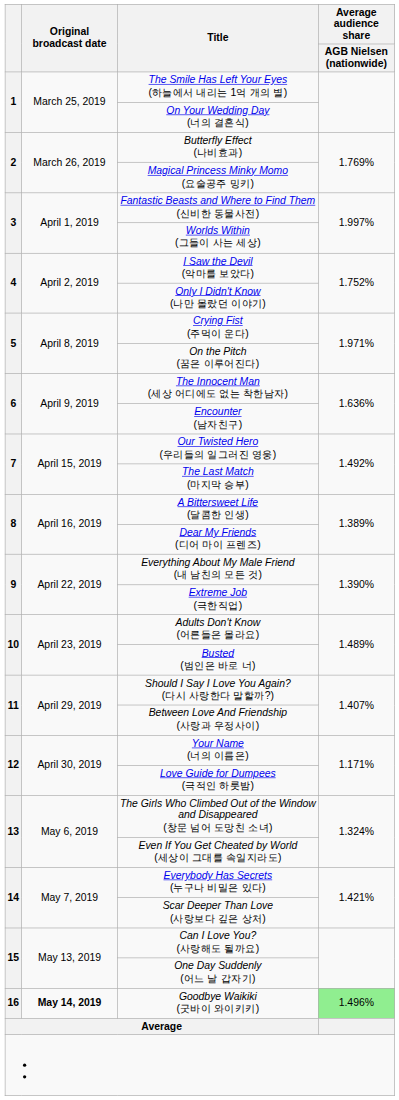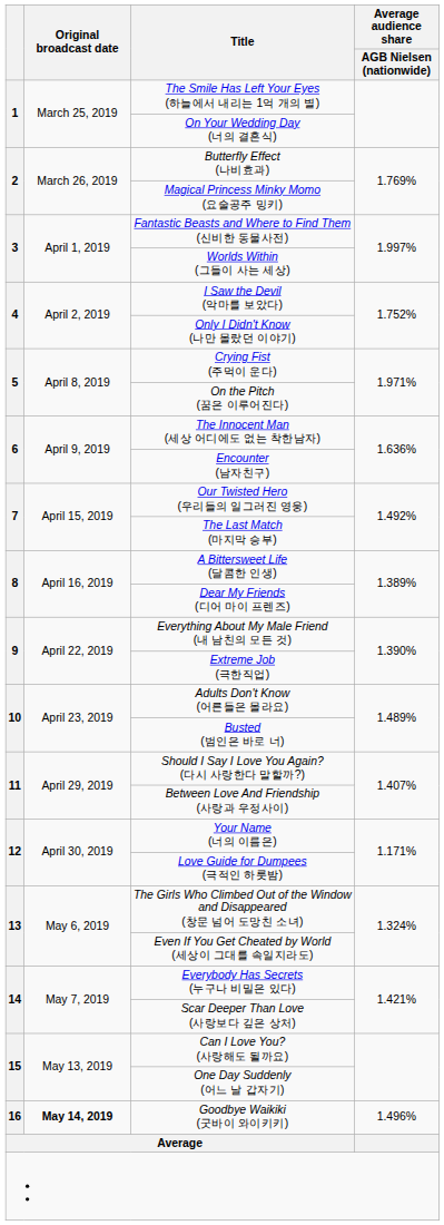Goodbye Waikiki (굿바이 와이키키) | Average audience share / AGB Nielsen (nationwide): lightgreen background -> no background
